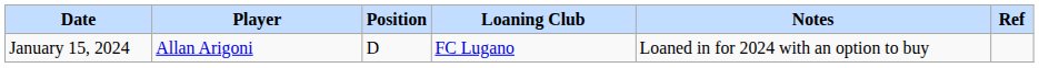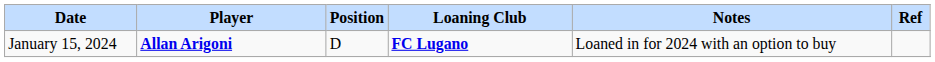January 15, 2024 | Player: normal -> bold
January 15, 2024 | Loaning Club: normal -> bold
